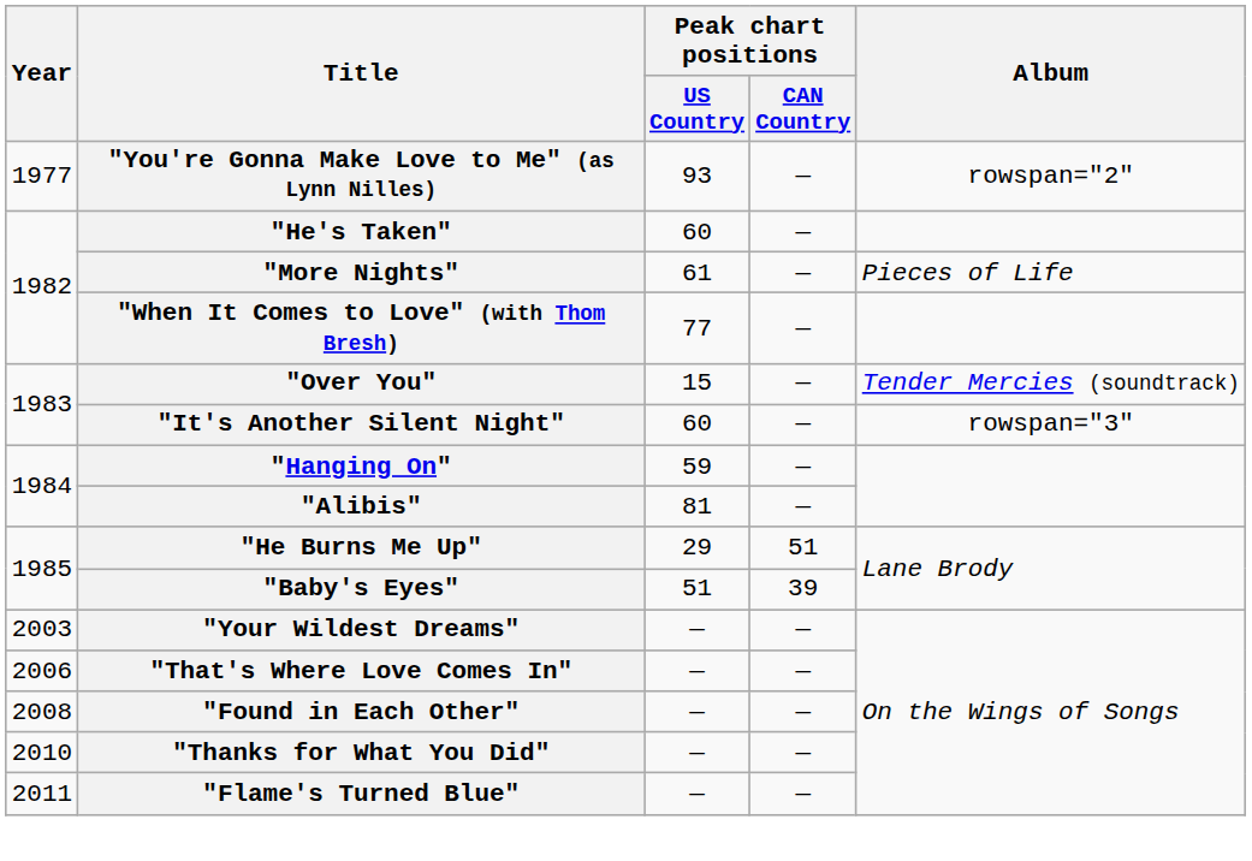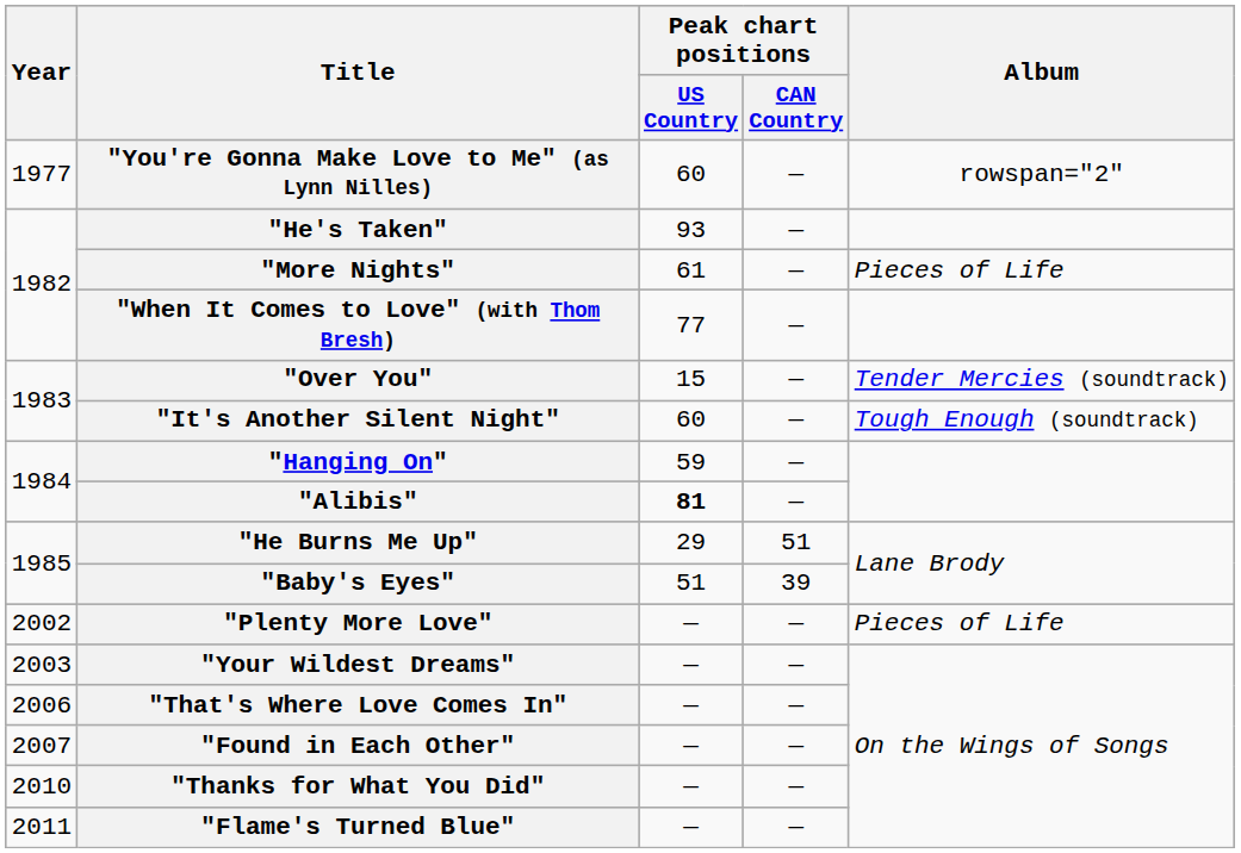"You're Gonna Make Love to Me" (as Lynn Nilles) | Peak chart positions / US Country: 93 -> 60
"He's Taken" | Peak chart positions / US Country: 60 -> 93
"It's Another Silent Night" | Album: rowspan="3" -> Tough Enough (soundtrack)
"Alibis" | Peak chart positions / US Country: normal -> bold
+ row: 2002 | "Plenty More Love" | — | — | Pieces of Life
"Found in Each Other" | Year: 2008 -> 2007
